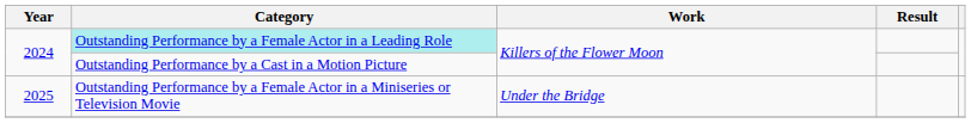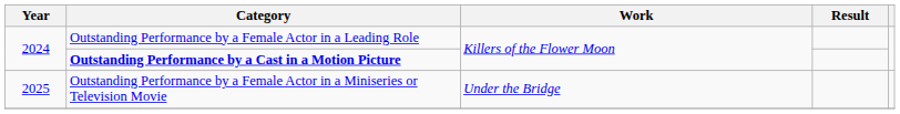Outstanding Performance by a Female Actor in a Leading Role | Category: paleturquoise background -> no background
Outstanding Performance by a Cast in a Motion Picture | Category: normal -> bold
